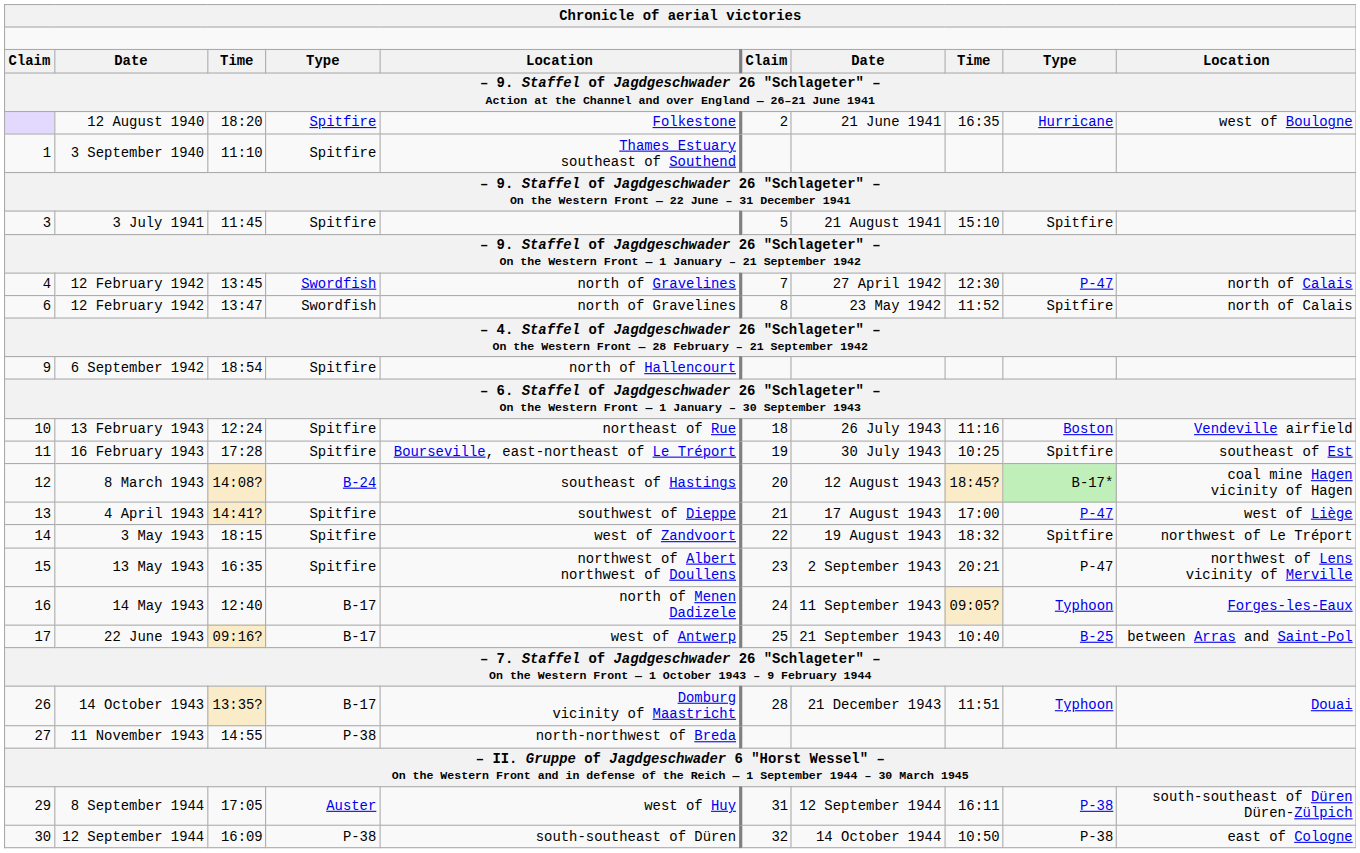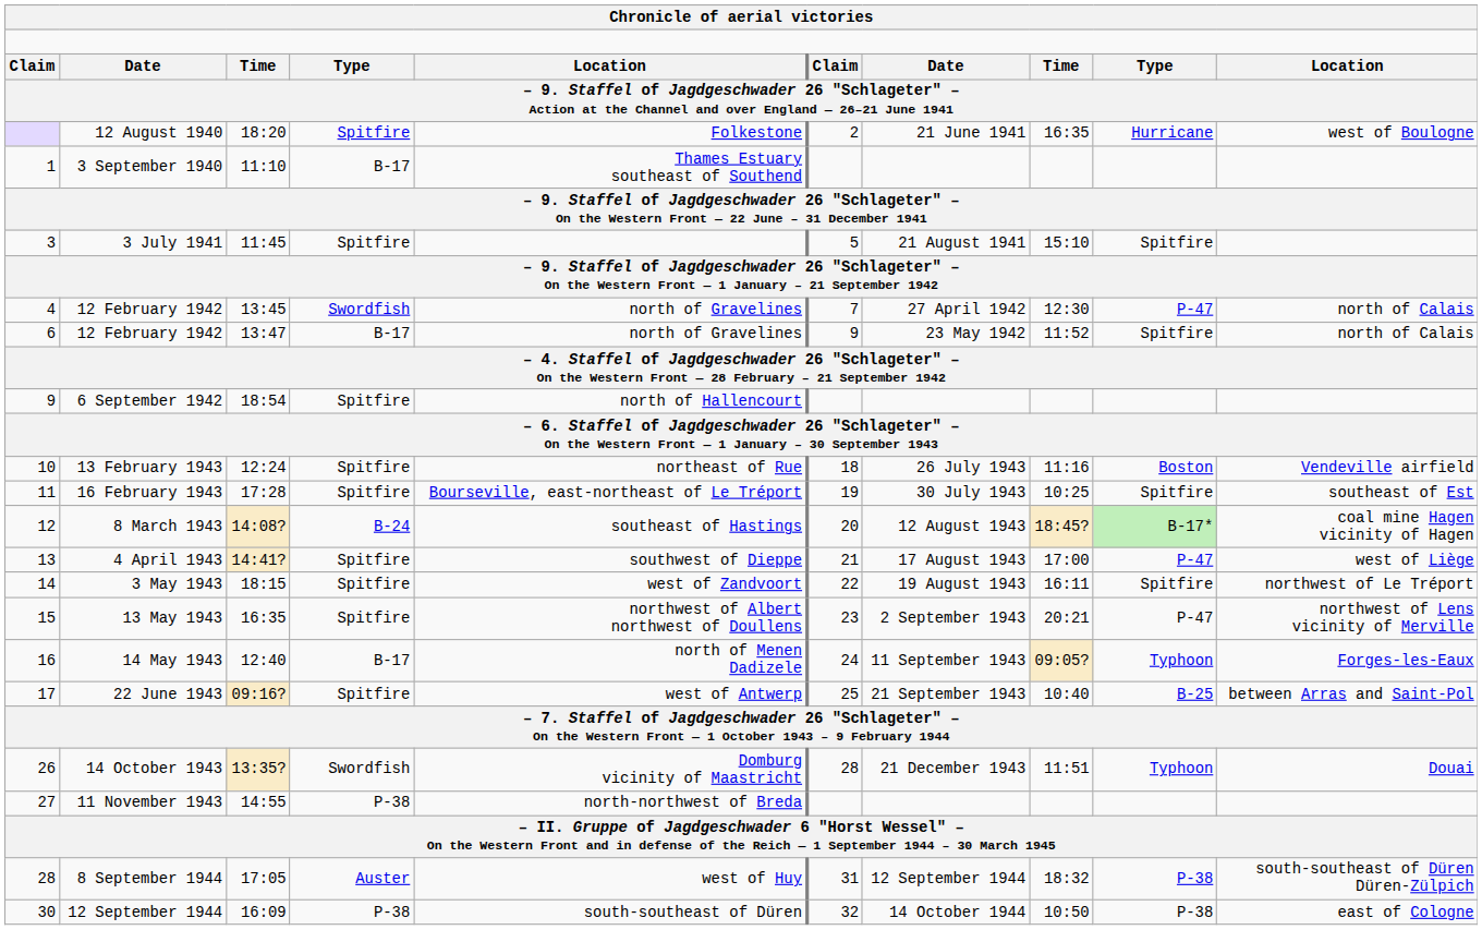3 September 1940 | column 4: Spitfire -> B-17
12 February 1942 / 13:47 | column 4: Swordfish -> B-17
12 February 1942 / 13:47 | column 6: 8 -> 9
3 May 1943 | column 8: 18:32 -> 16:11
22 June 1943 | column 4: B-17 -> Spitfire
14 October 1943 | column 4: B-17 -> Swordfish
8 September 1944 | column 1: 29 -> 28
8 September 1944 | column 8: 16:11 -> 18:32
